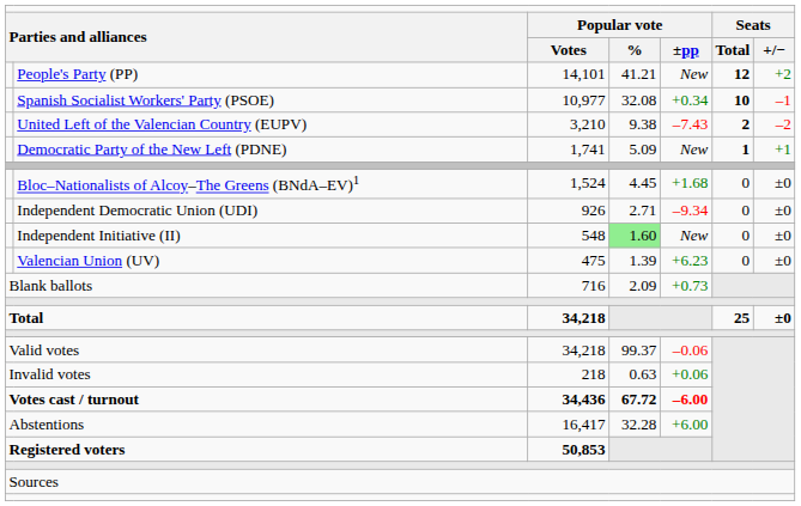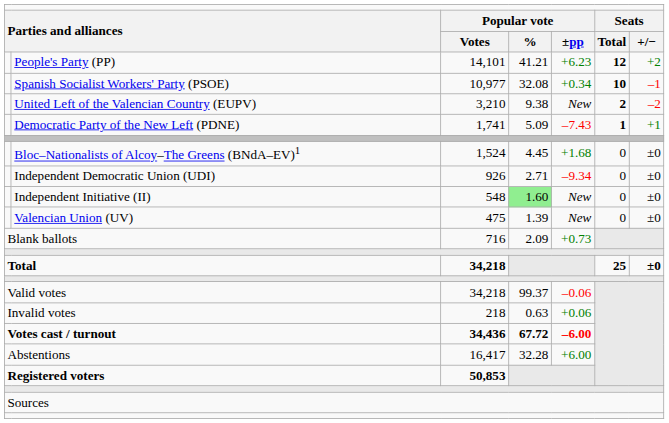People's Party (PP) | column 5: New -> +6.23
United Left of the Valencian Country (EUPV) | column 5: –7.43 -> New
Democratic Party of the New Left (PDNE) | column 5: New -> –7.43
Valencian Union (UV) | column 5: +6.23 -> New
